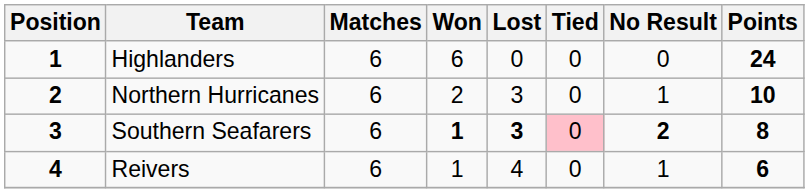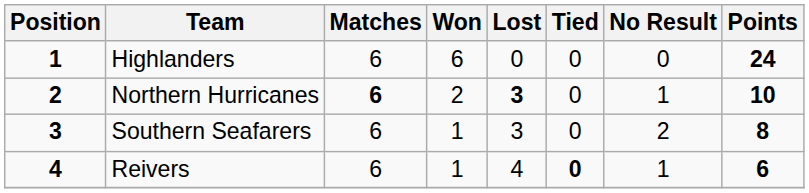Northern Hurricanes | Matches: normal -> bold
Northern Hurricanes | Lost: normal -> bold
Southern Seafarers | Won: bold -> normal
Southern Seafarers | Lost: bold -> normal
Southern Seafarers | Tied: pink background -> no background
Southern Seafarers | No Result: bold -> normal
Reivers | Tied: normal -> bold
